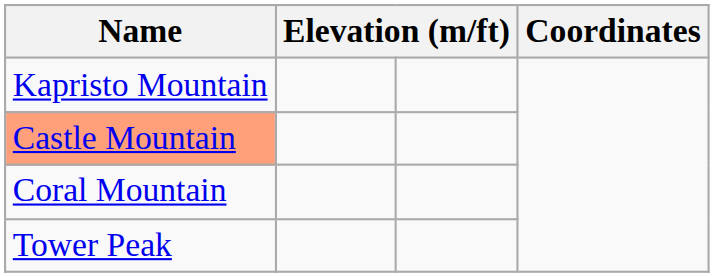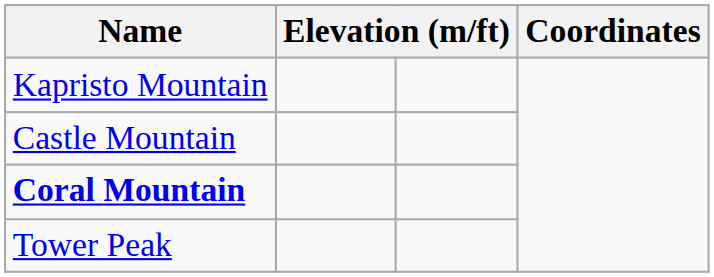Castle Mountain | Name: lightsalmon background -> no background
Coral Mountain | Name: normal -> bold
